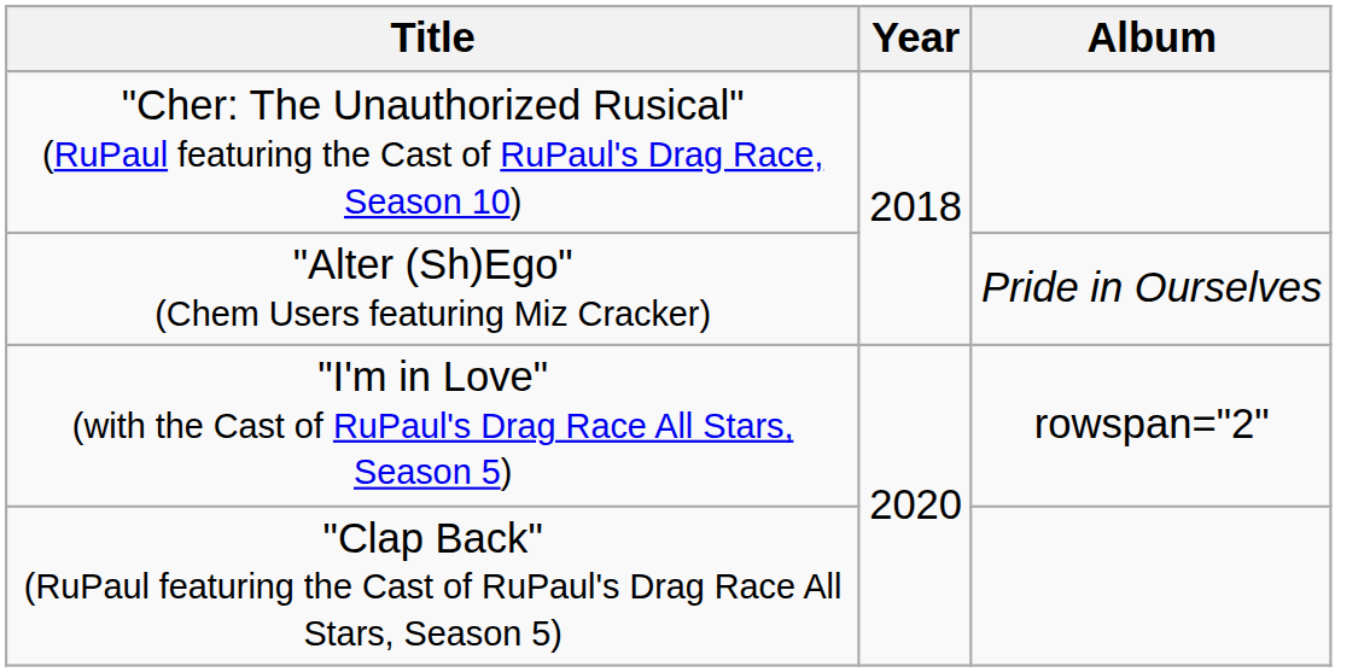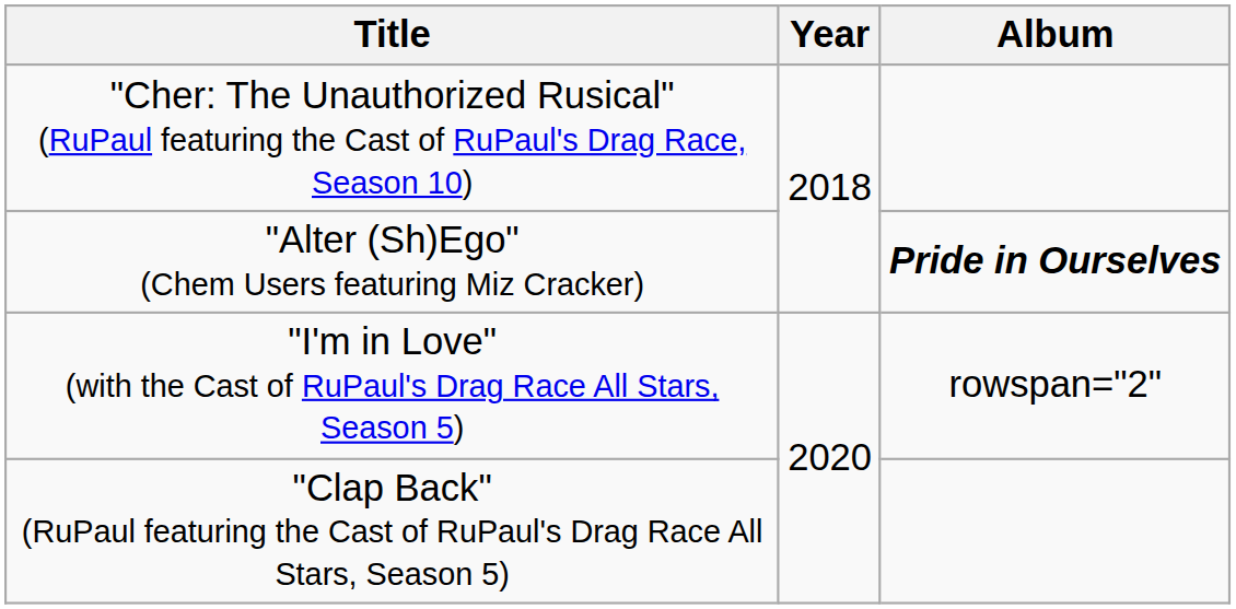"Alter (Sh)Ego" (Chem Users featuring Miz Cracker) | Album: normal -> bold
